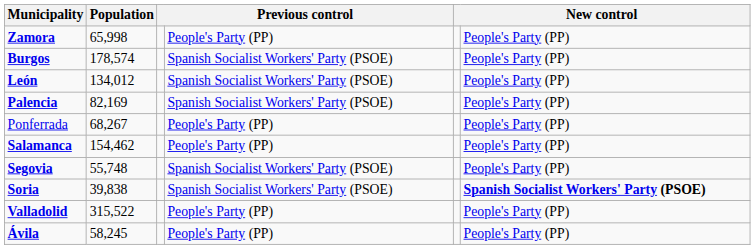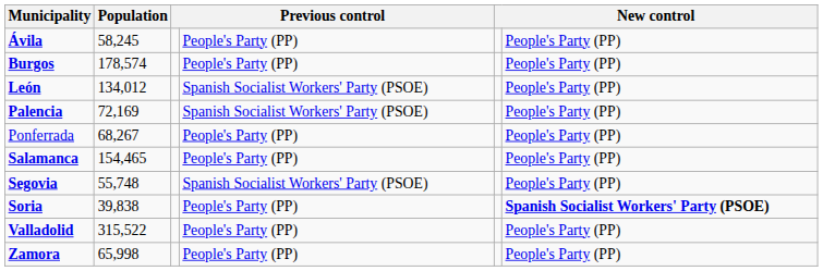rows swapped: Ávila <-> Zamora
Burgos | column 4: Spanish Socialist Workers' Party (PSOE) -> People's Party (PP)
Palencia | Population: 82,169 -> 72,169
Salamanca | Population: 154,462 -> 154,465
Soria | column 4: Spanish Socialist Workers' Party (PSOE) -> People's Party (PP)
